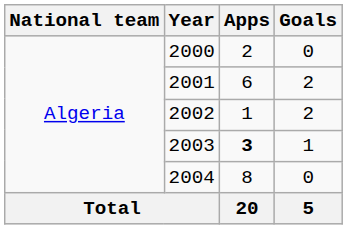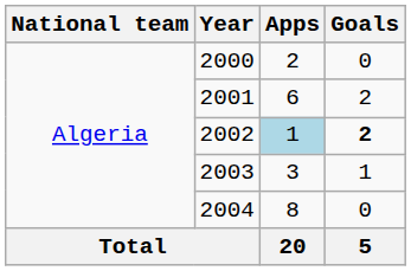2002 | Apps: no background -> lightblue background
2002 | Goals: normal -> bold
2003 | Apps: bold -> normal
